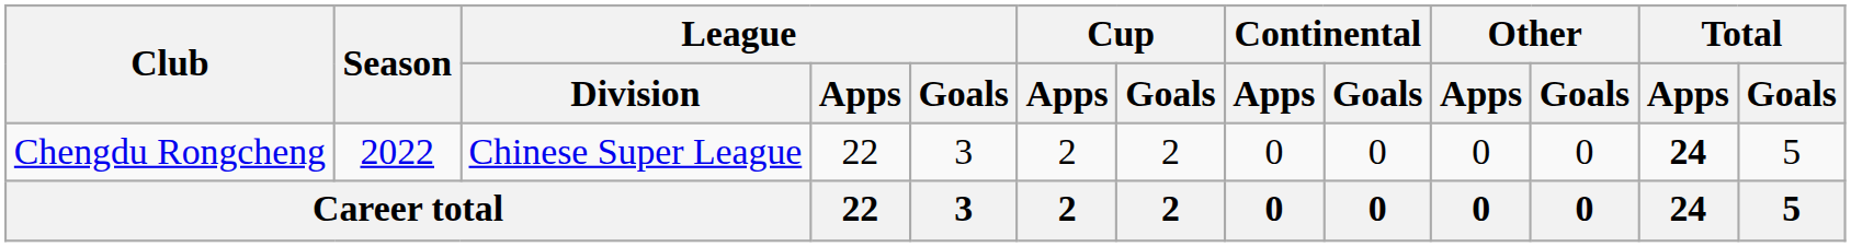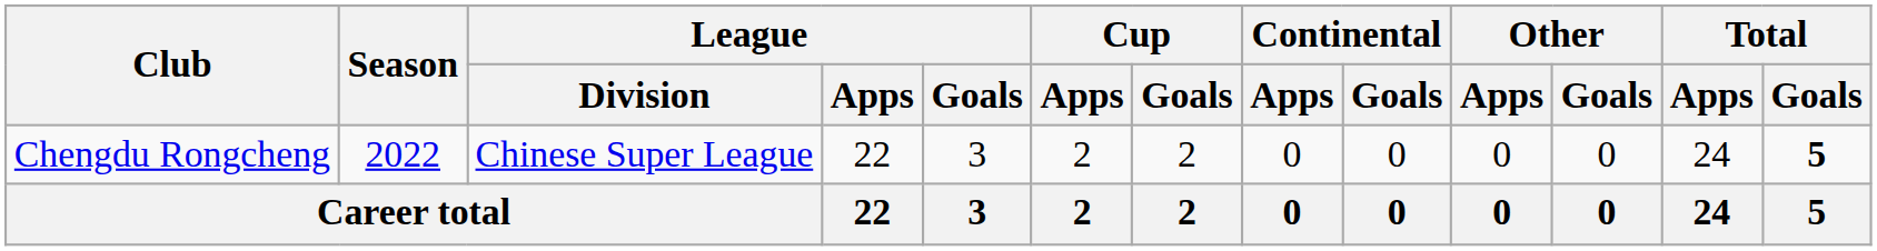Chengdu Rongcheng | Total / Apps: bold -> normal
Chengdu Rongcheng | Total / Goals: normal -> bold
